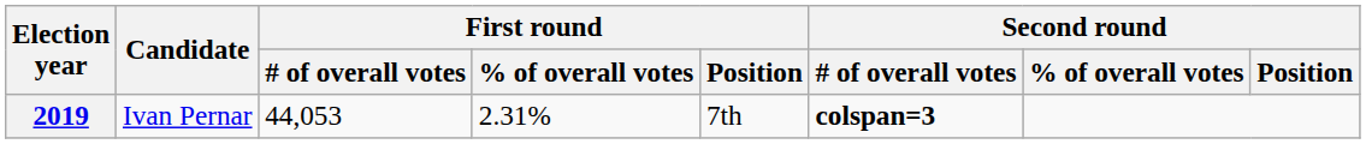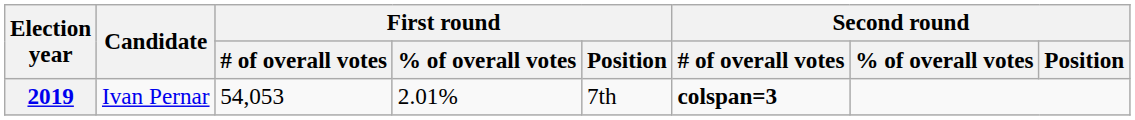2019 | First round / # of overall votes: 44,053 -> 54,053
2019 | First round / % of overall votes: 2.31% -> 2.01%
